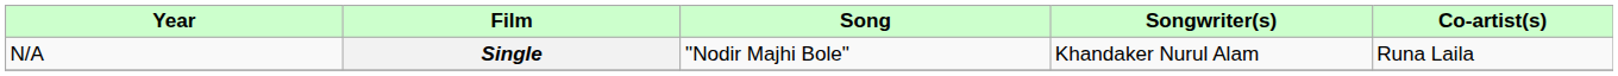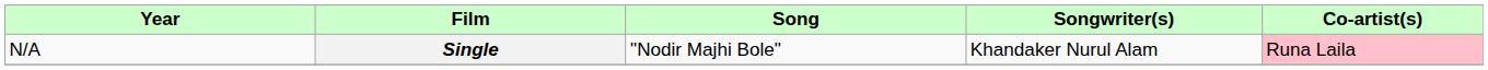Single | Co-artist(s): no background -> pink background
